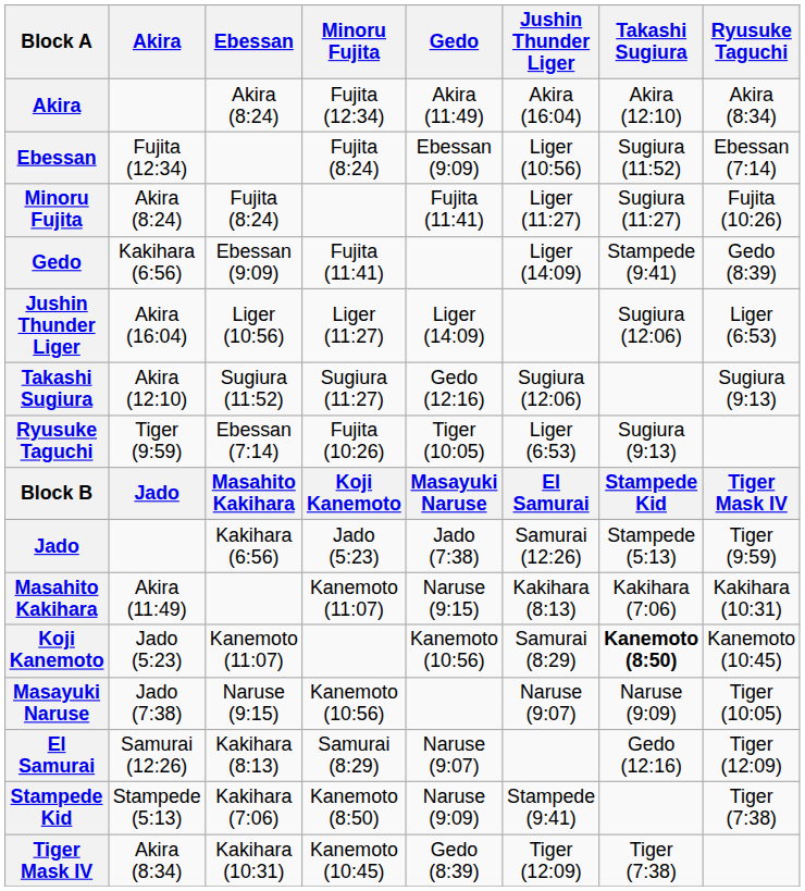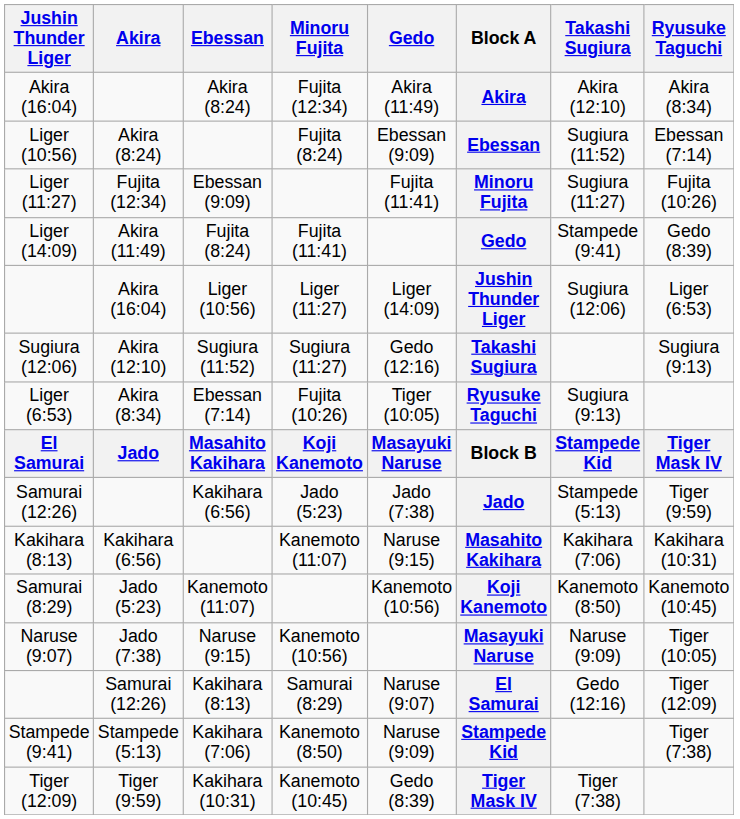columns swapped: Block A <-> Jushin Thunder Liger
row 3 | Akira: Fujita (12:34) -> Akira (8:24)
row 4 | Akira: Akira (8:24) -> Fujita (12:34)
row 4 | Ebessan: Fujita (8:24) -> Ebessan (9:09)
row 5 | Akira: Kakihara (6:56) -> Akira (11:49)
row 5 | Ebessan: Ebessan (9:09) -> Fujita (8:24)
row 8 | Akira: Tiger (9:59) -> Akira (8:34)
row 11 | Akira: Akira (11:49) -> Kakihara (6:56)
row 12 | Takashi Sugiura: bold -> normal
row 16 | Akira: Akira (8:34) -> Tiger (9:59)
